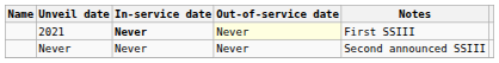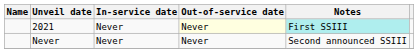2021 | In-service date: bold -> normal
2021 | Notes: no background -> paleturquoise background
